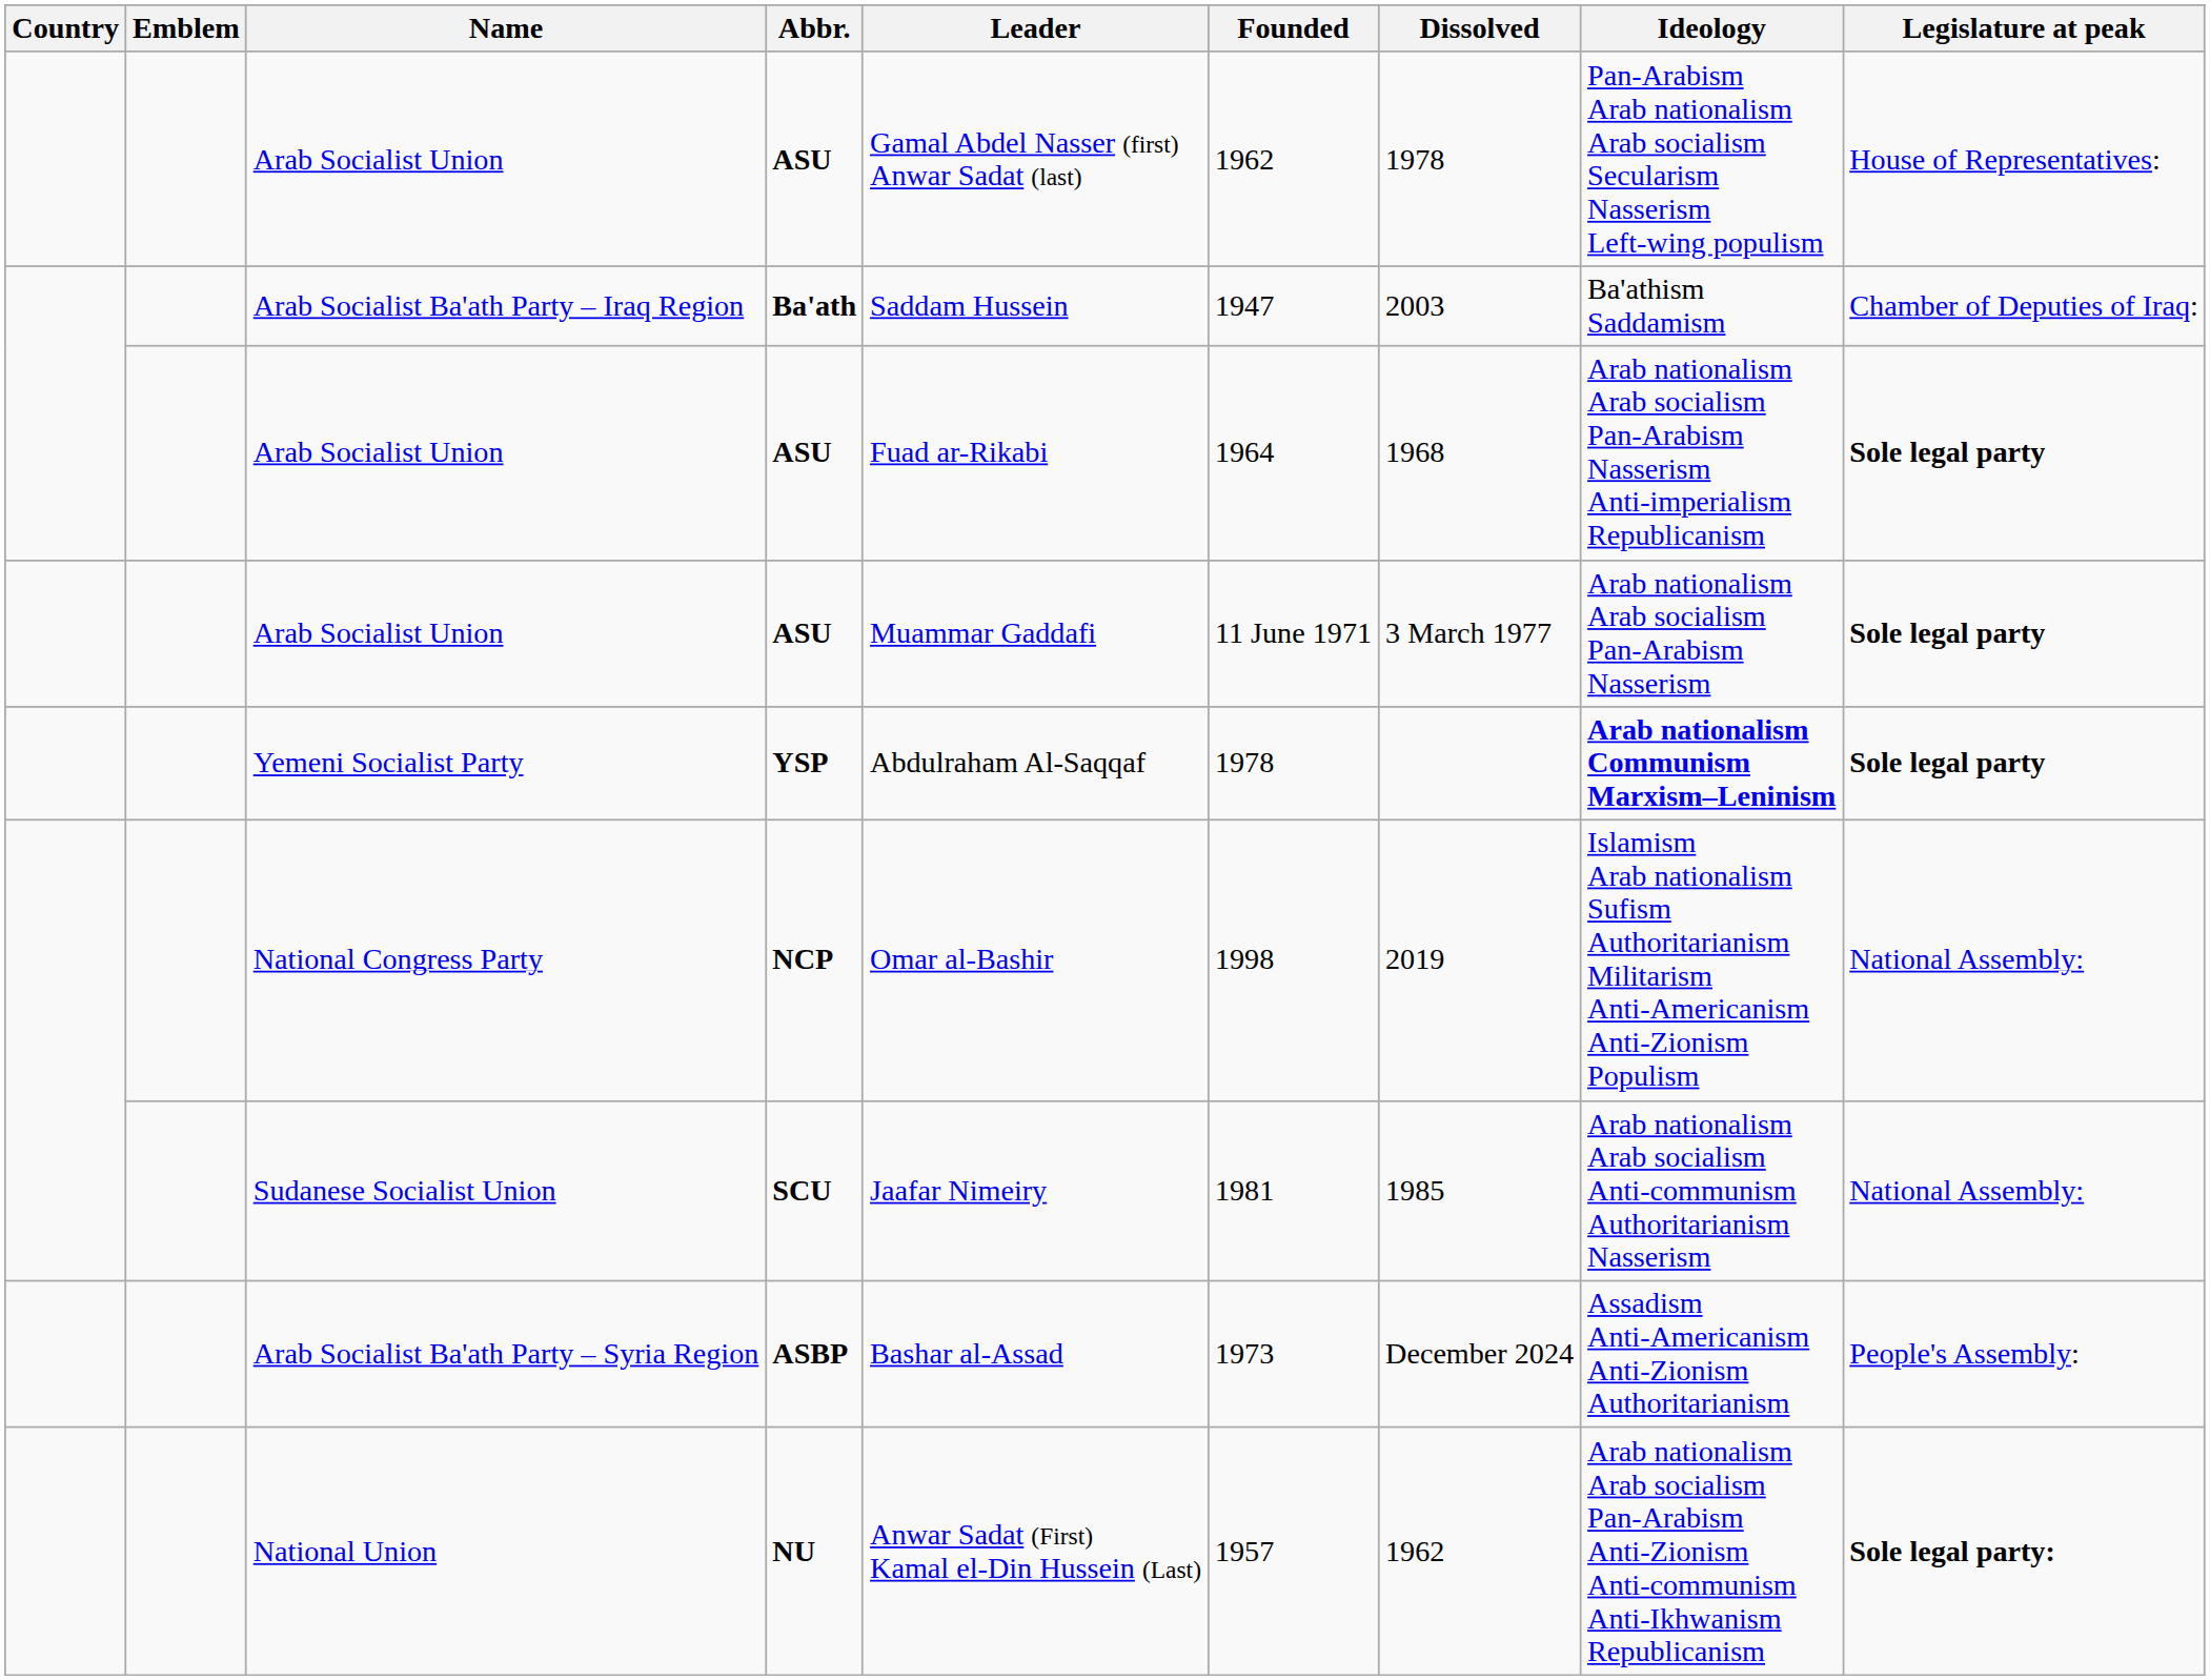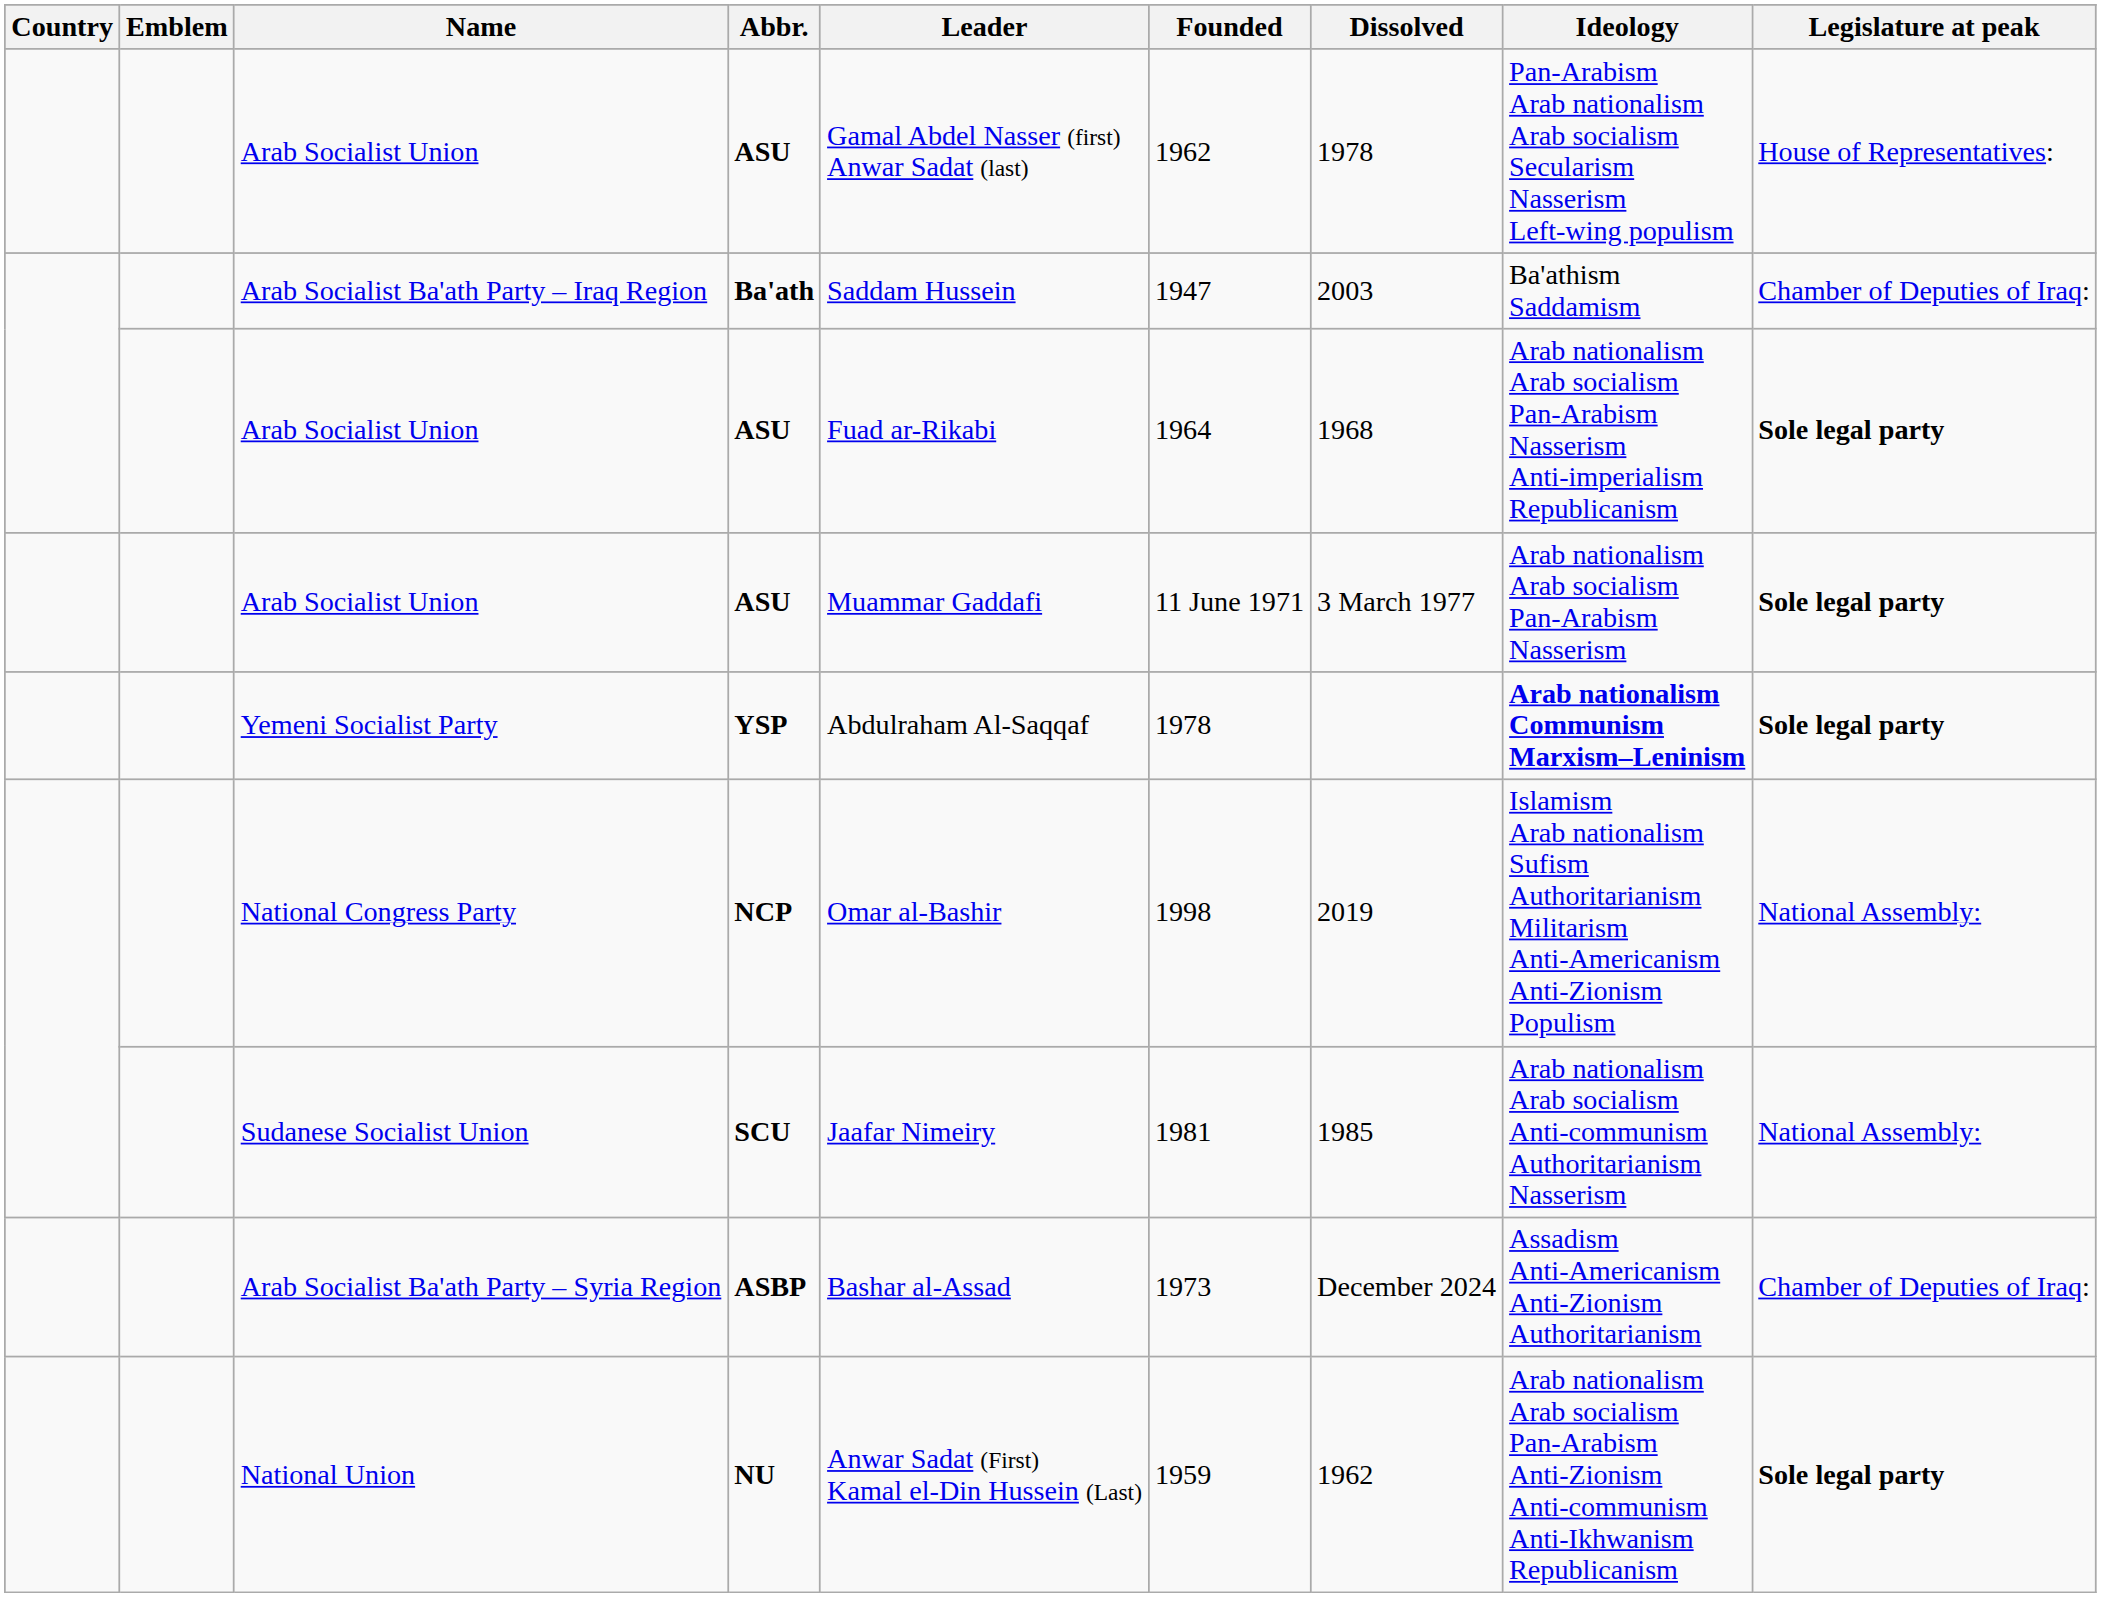Arab Socialist Ba'ath Party – Syria Region | Legislature at peak: People's Assembly: -> Chamber of Deputies of Iraq:
National Union | Founded: 1957 -> 1959
National Union | Legislature at peak: Sole legal party: -> Sole legal party
